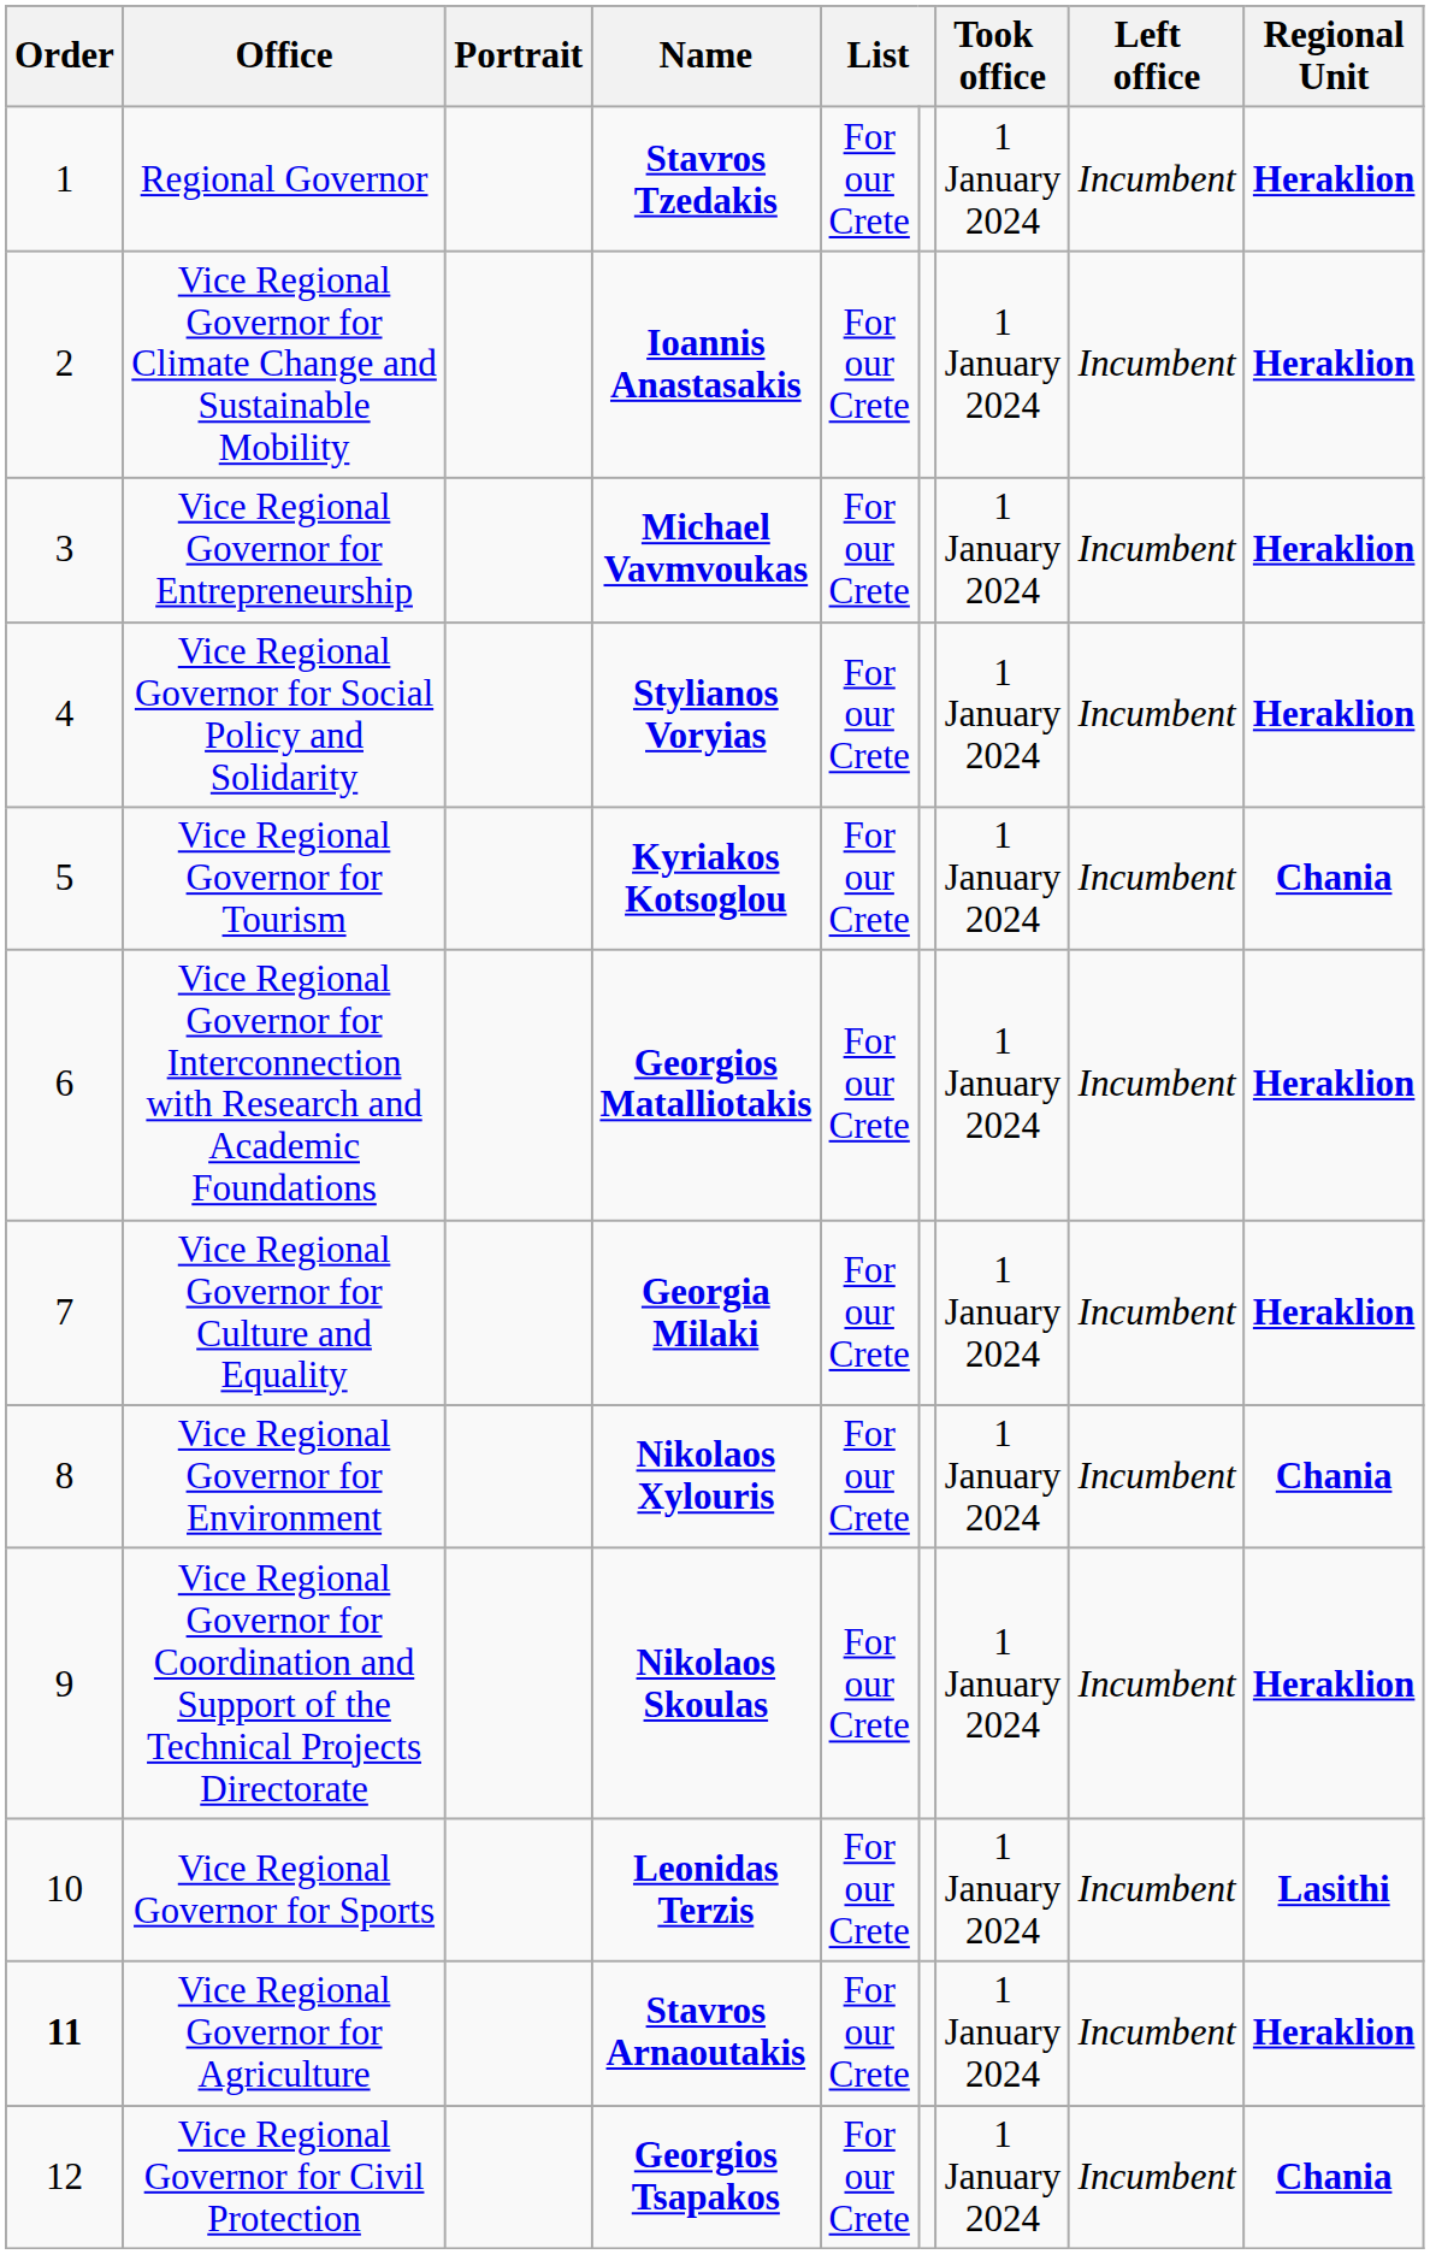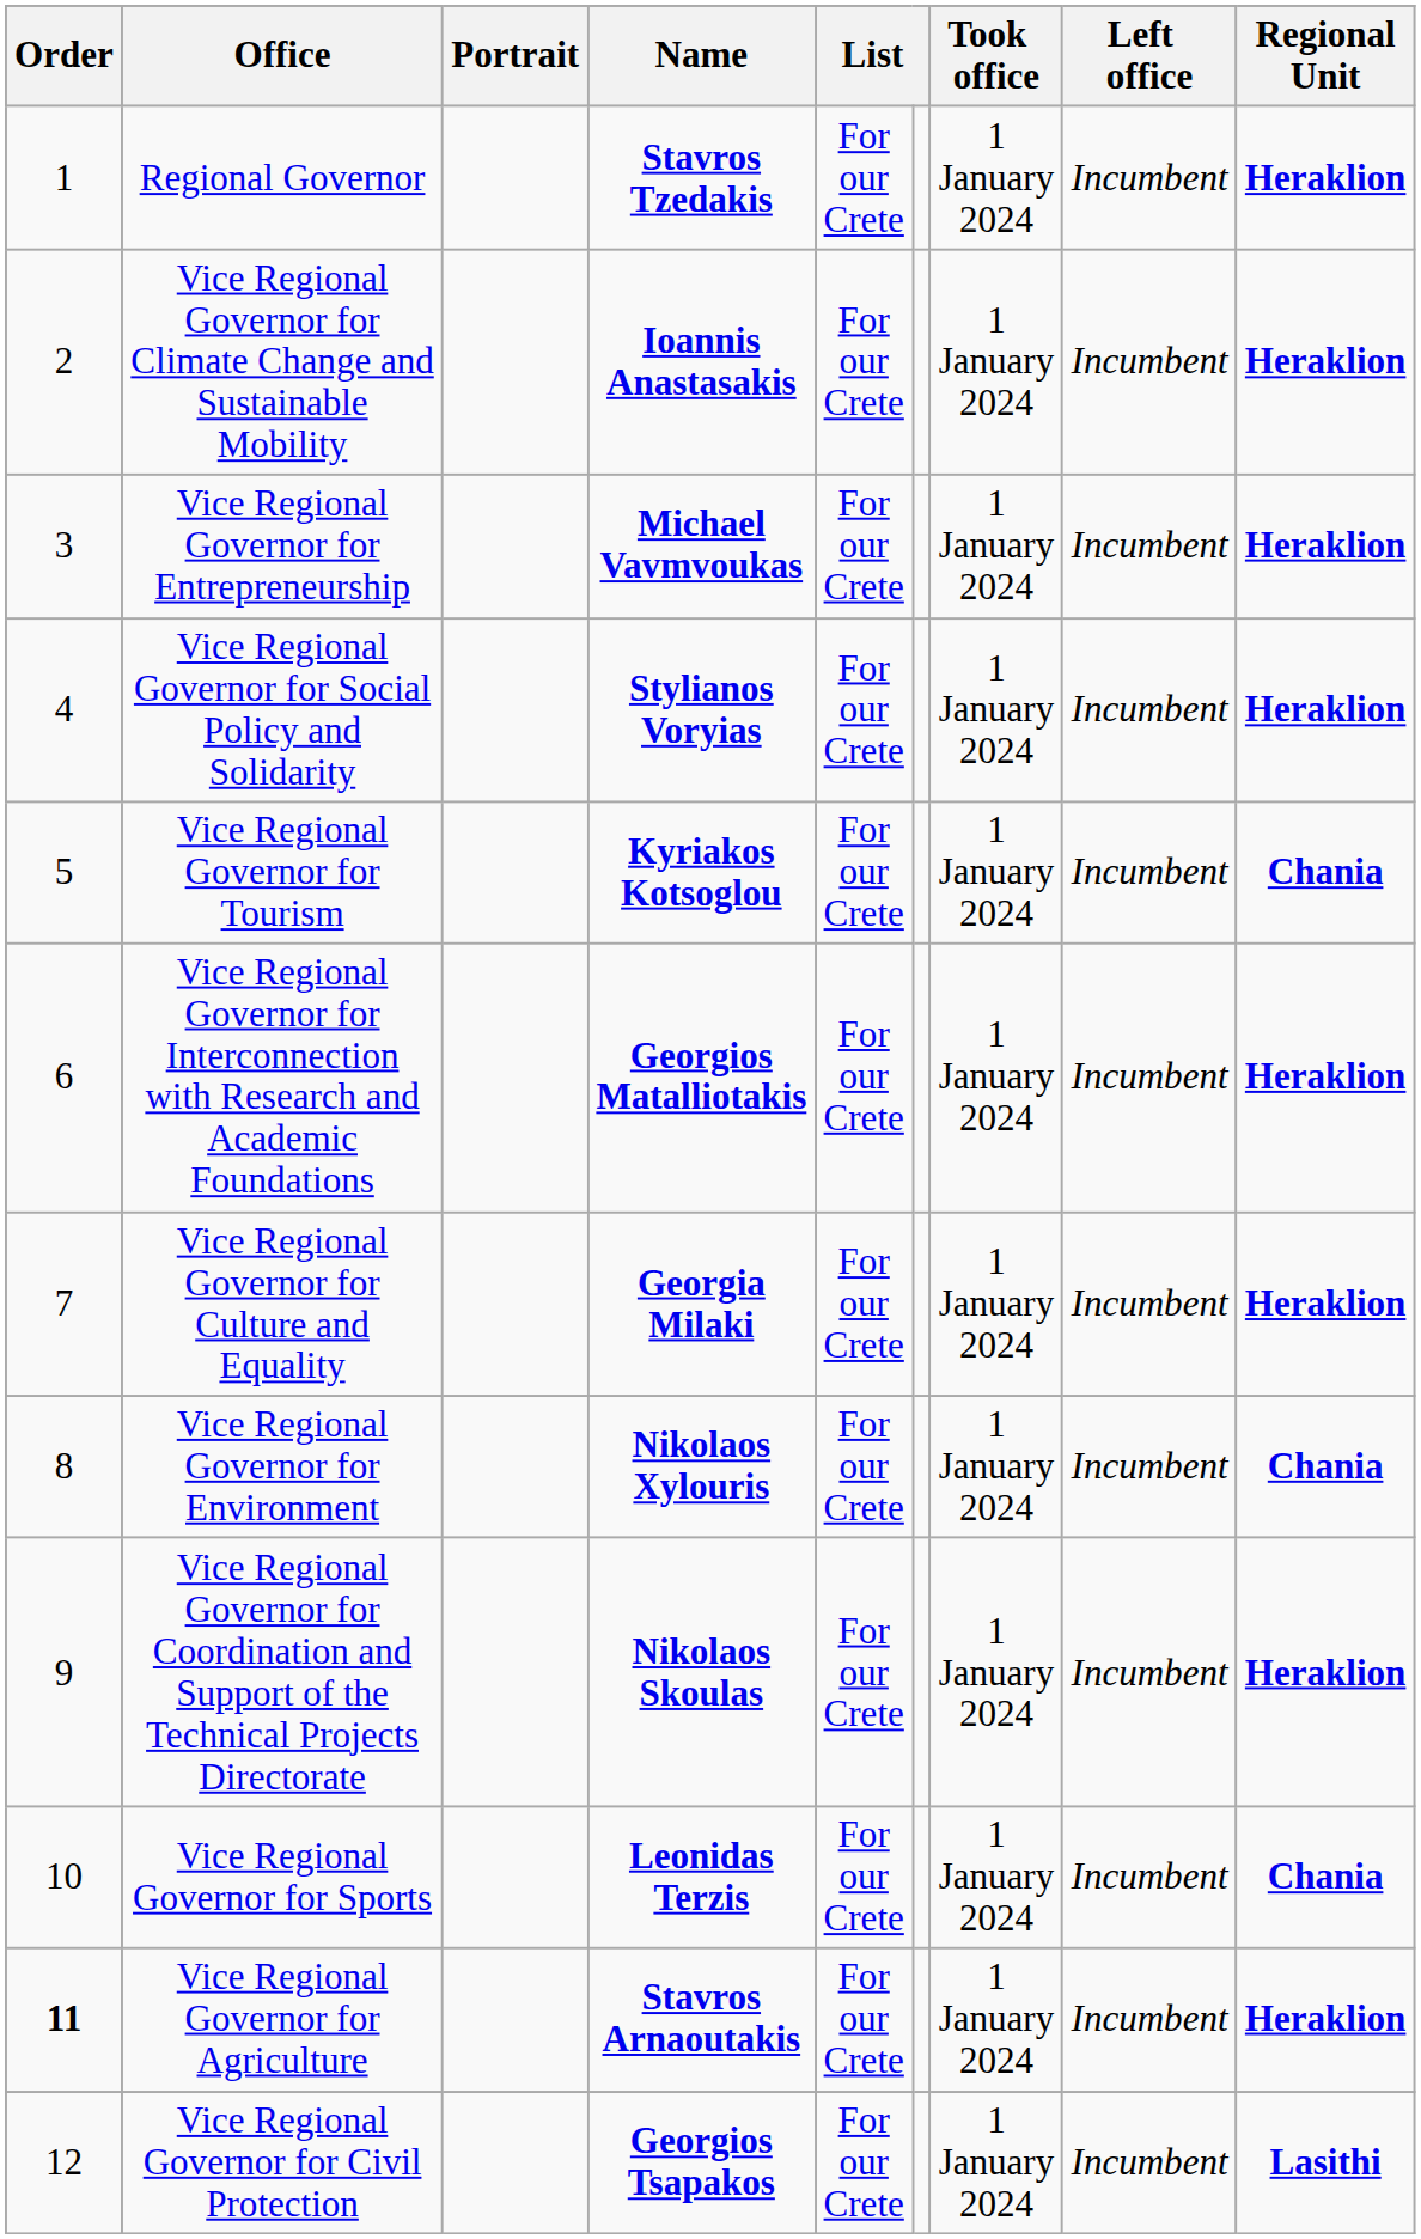Vice Regional Governor for Sports | Regional Unit: Lasithi -> Chania
Vice Regional Governor for Civil Protection | Regional Unit: Chania -> Lasithi
